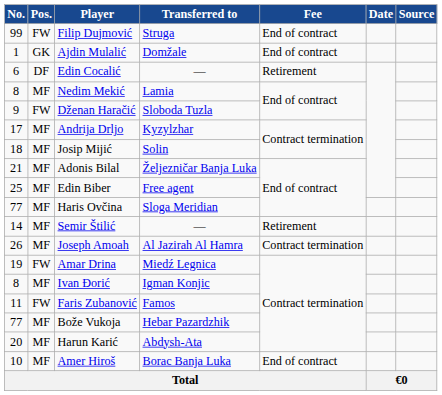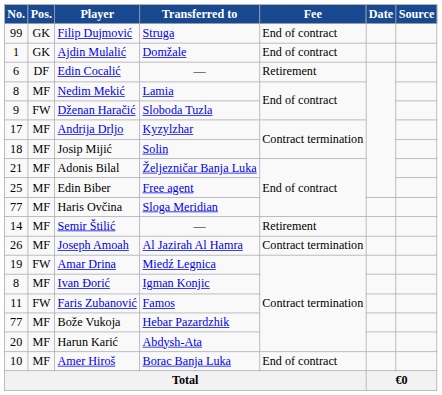Filip Dujmović | Pos.: FW -> GK
